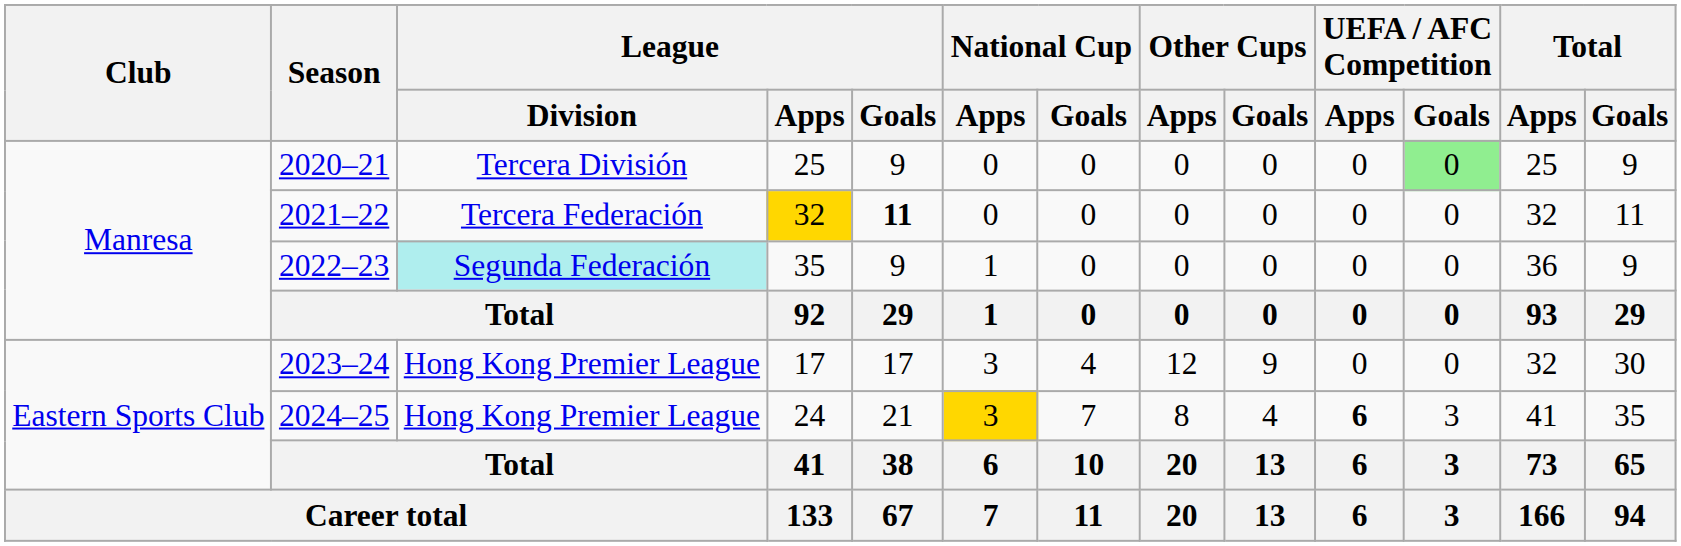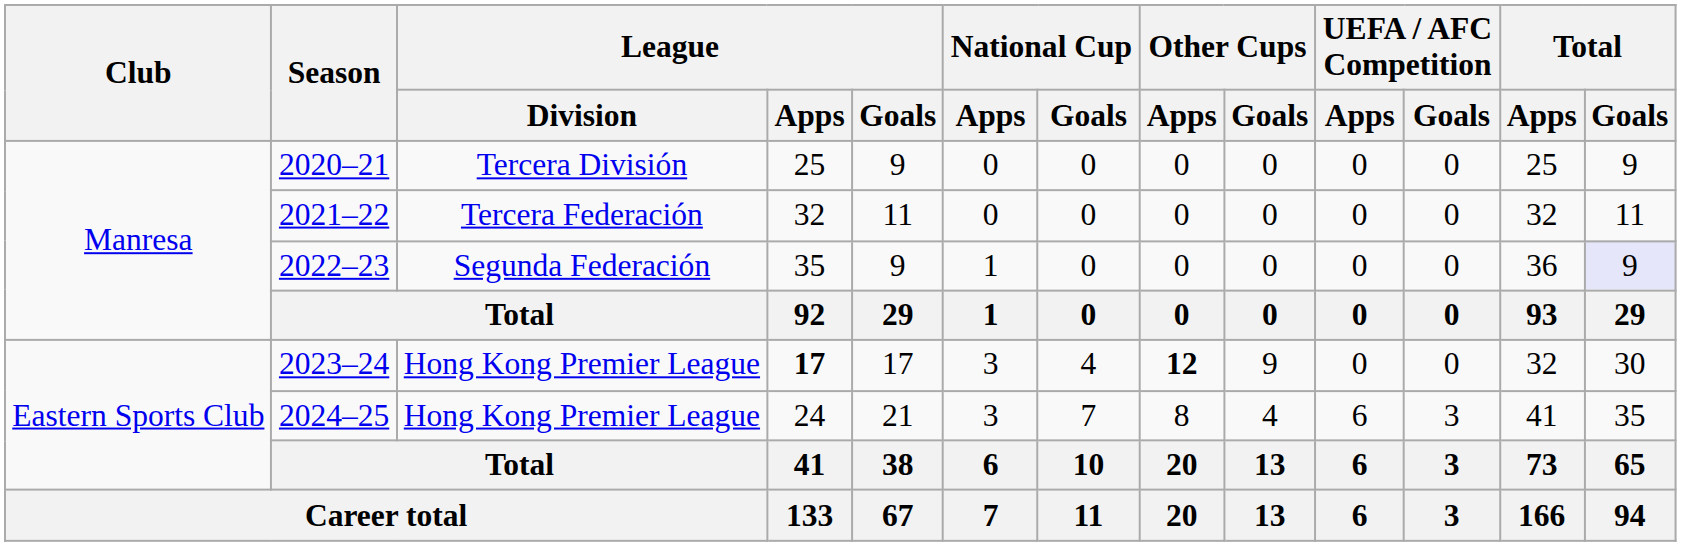2020–21 | UEFA / AFC Competition / Goals: lightgreen background -> no background
2021–22 | League / Apps: gold background -> no background
2021–22 | League / Goals: bold -> normal
2022–23 | League / Division: paleturquoise background -> no background
2022–23 | Total / Goals: no background -> lavender background
2023–24 | League / Apps: normal -> bold
2023–24 | Other Cups / Apps: normal -> bold
2024–25 | National Cup / Apps: gold background -> no background
2024–25 | UEFA / AFC Competition / Apps: bold -> normal
